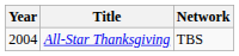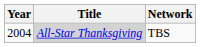row 2 | Title: no background -> lightgrey background
